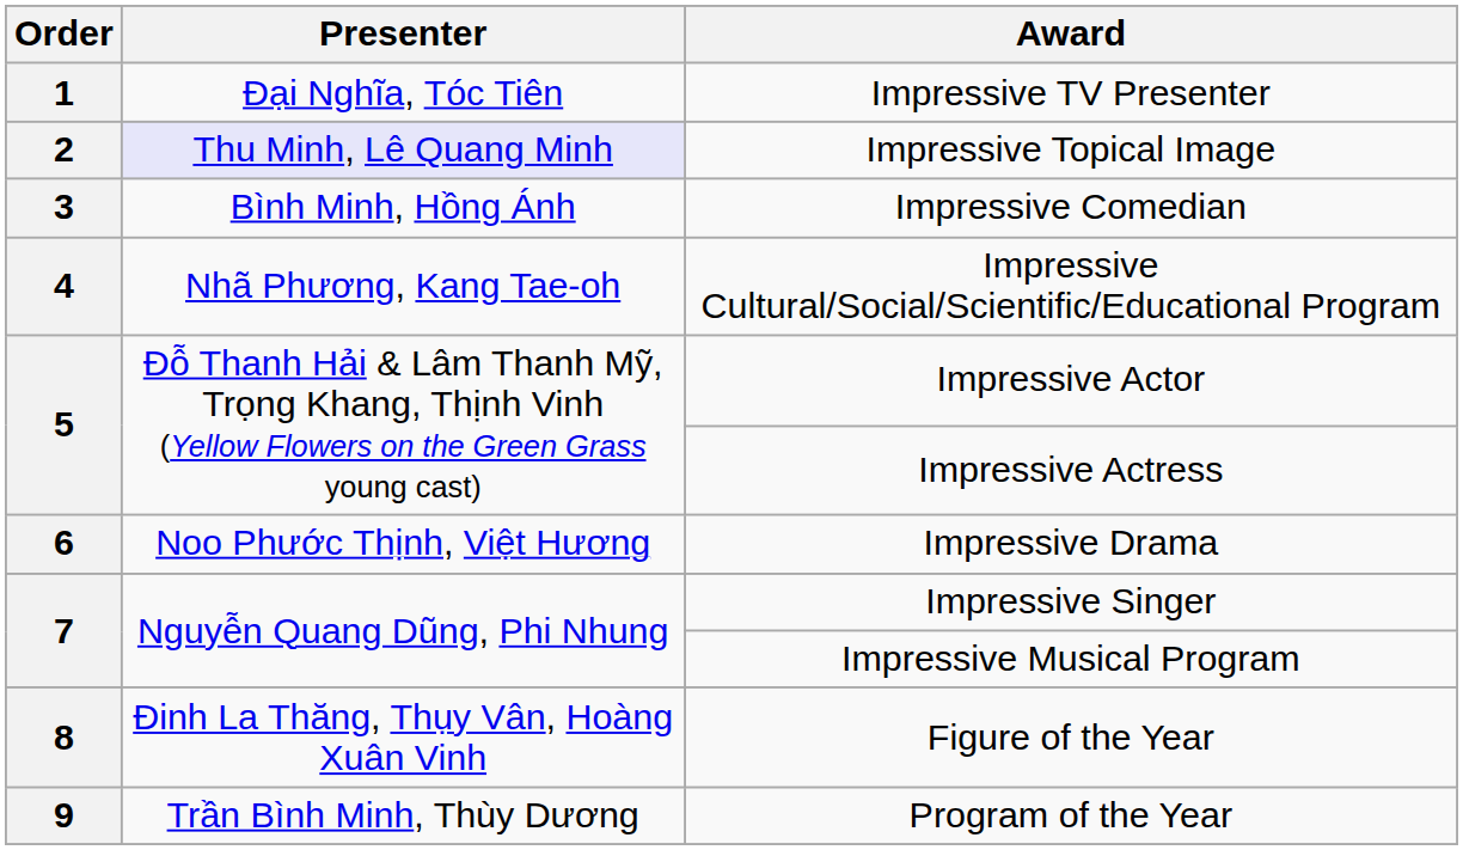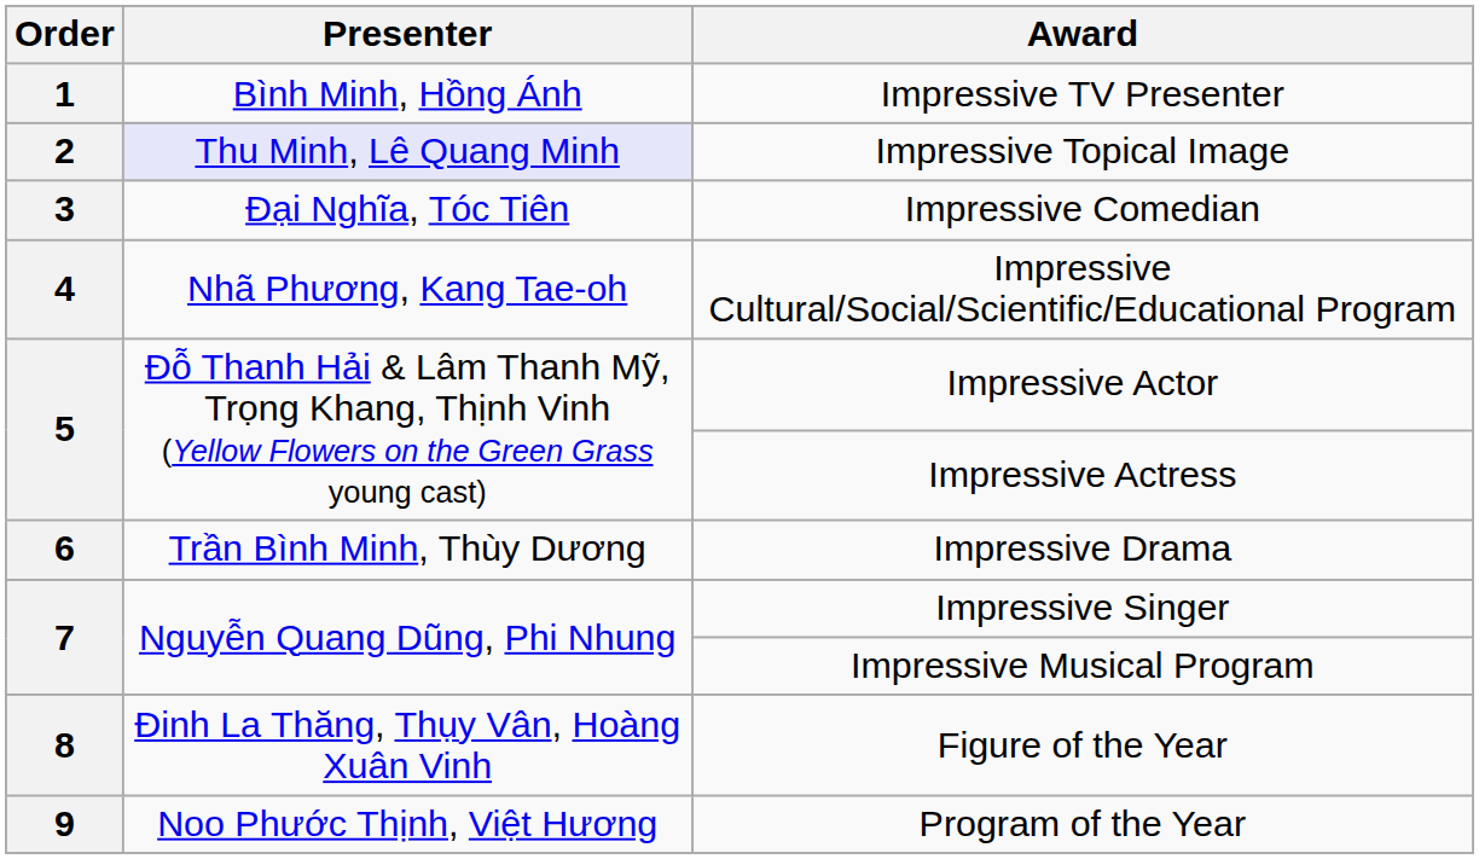Impressive TV Presenter | Presenter: Đại Nghĩa, Tóc Tiên -> Bình Minh, Hồng Ánh
Impressive Comedian | Presenter: Bình Minh, Hồng Ánh -> Đại Nghĩa, Tóc Tiên
Impressive Drama | Presenter: Noo Phước Thịnh, Việt Hương -> Trần Bình Minh, Thùy Dương
Program of the Year | Presenter: Trần Bình Minh, Thùy Dương -> Noo Phước Thịnh, Việt Hương
